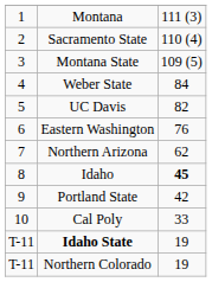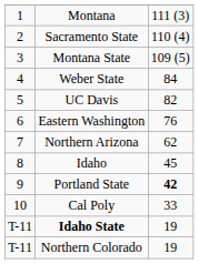Idaho | column 3: bold -> normal
Portland State | column 3: normal -> bold
